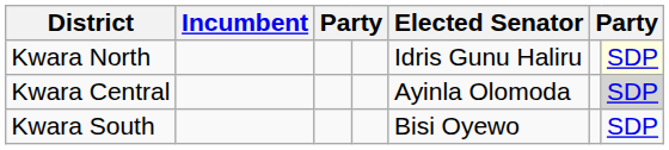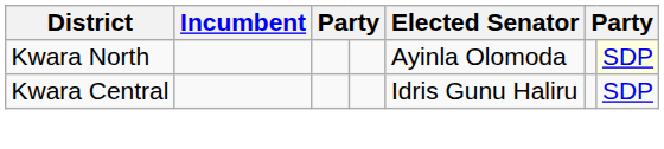Kwara North | Elected Senator: Idris Gunu Haliru -> Ayinla Olomoda
Kwara Central | Elected Senator: Ayinla Olomoda -> Idris Gunu Haliru
Kwara Central | column 7: lightgrey background -> no background
- row: Kwara South | Bisi Oyewo | SDP
